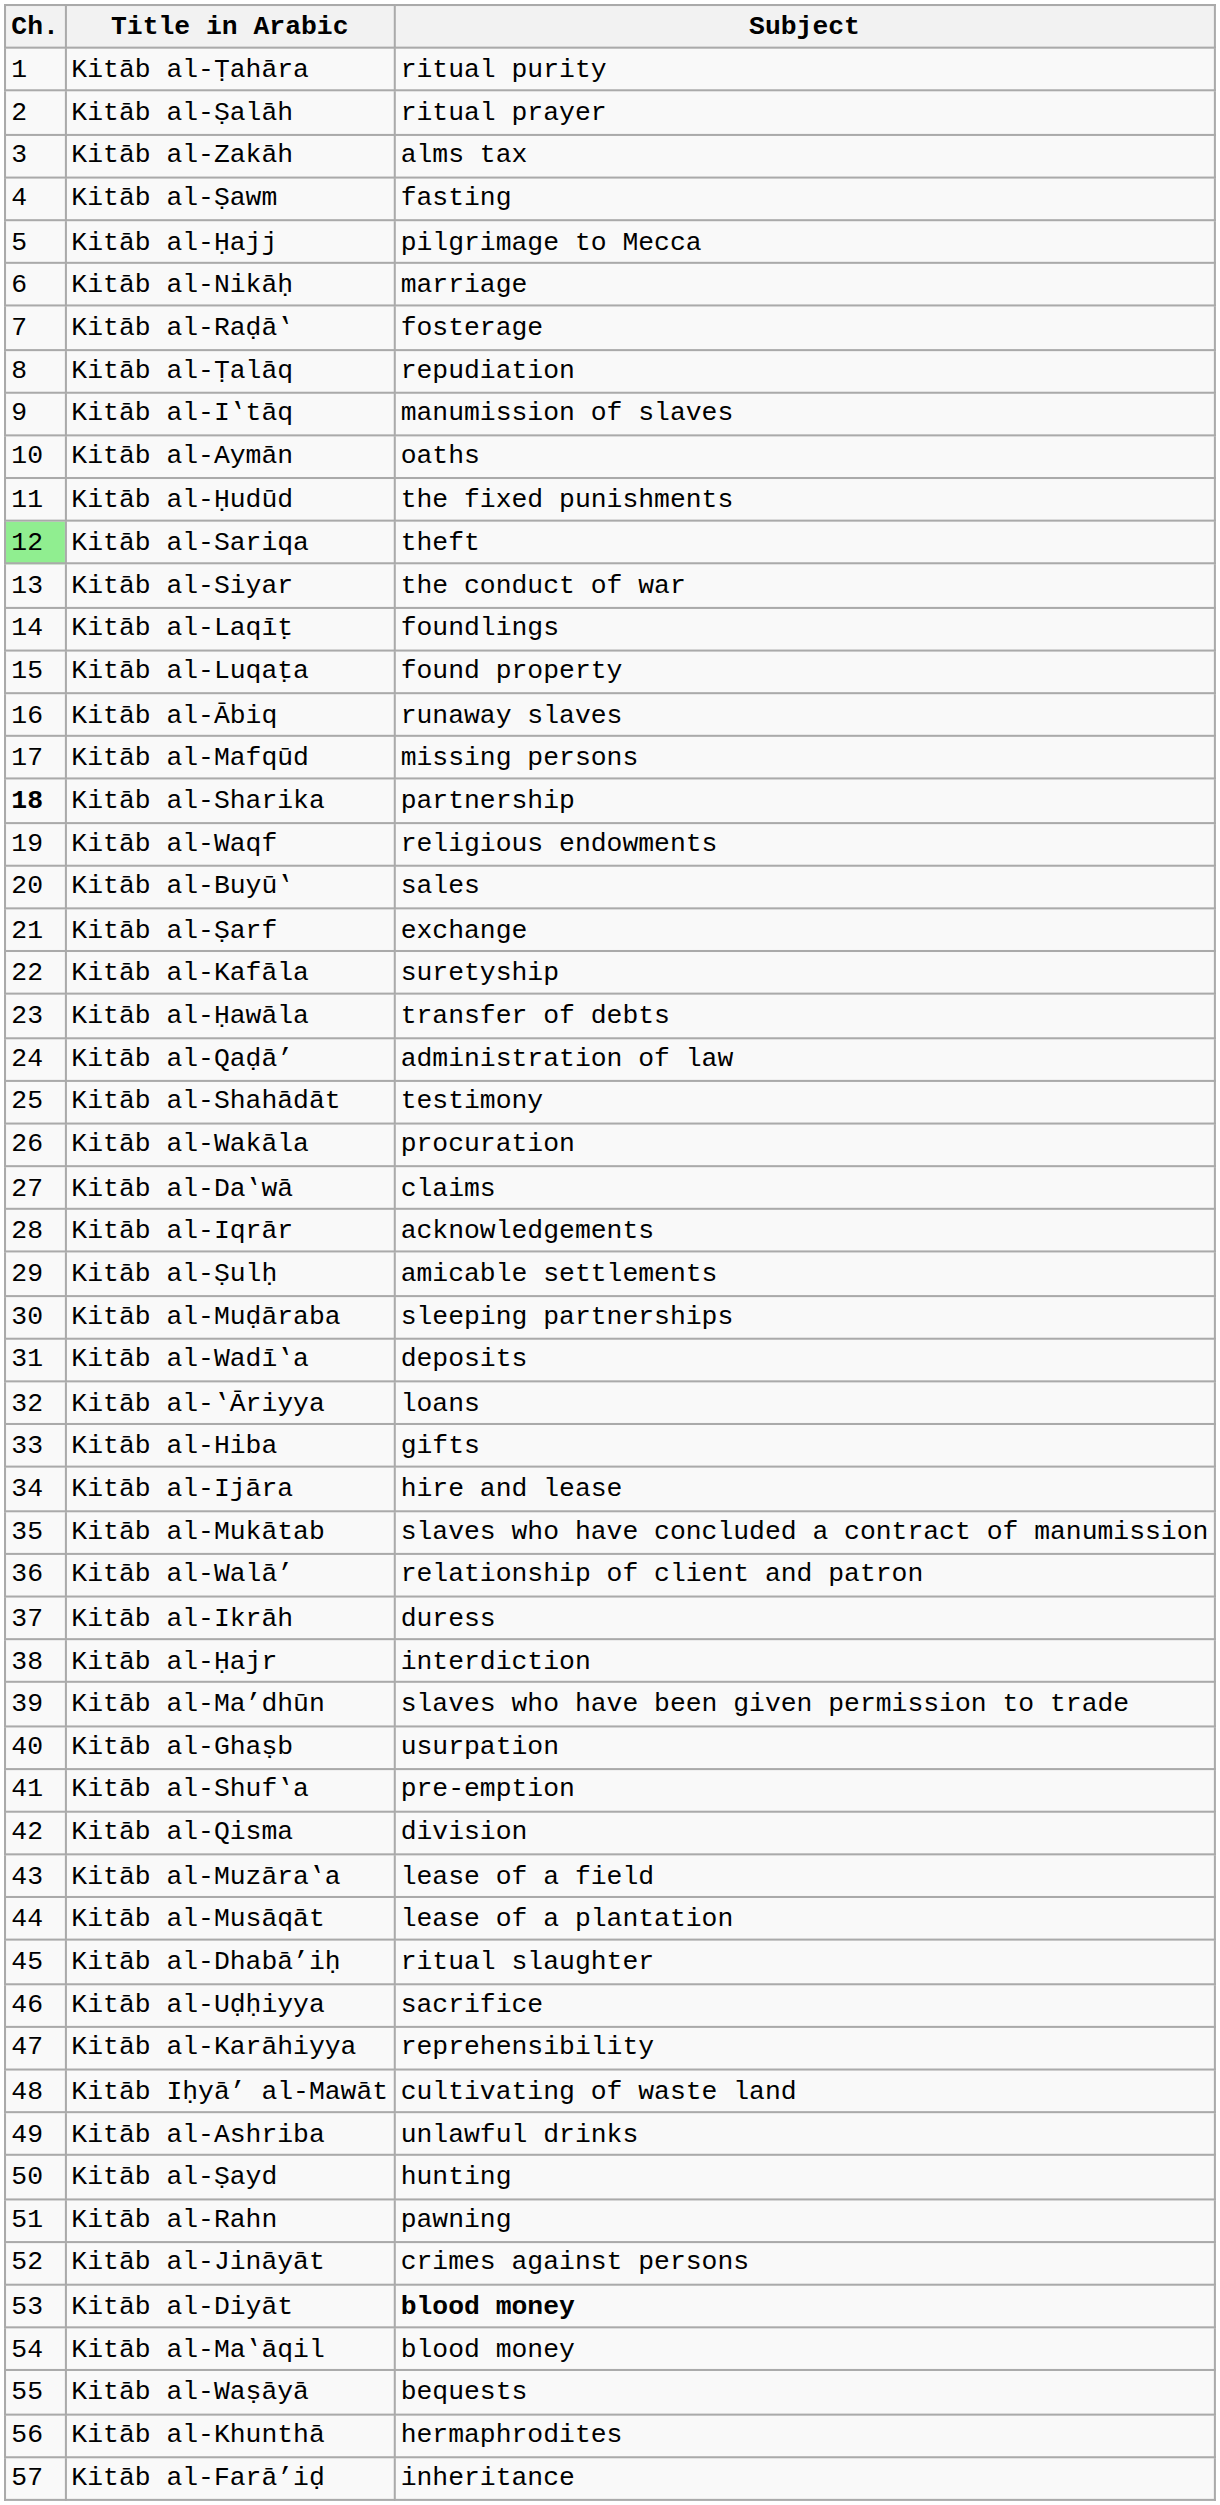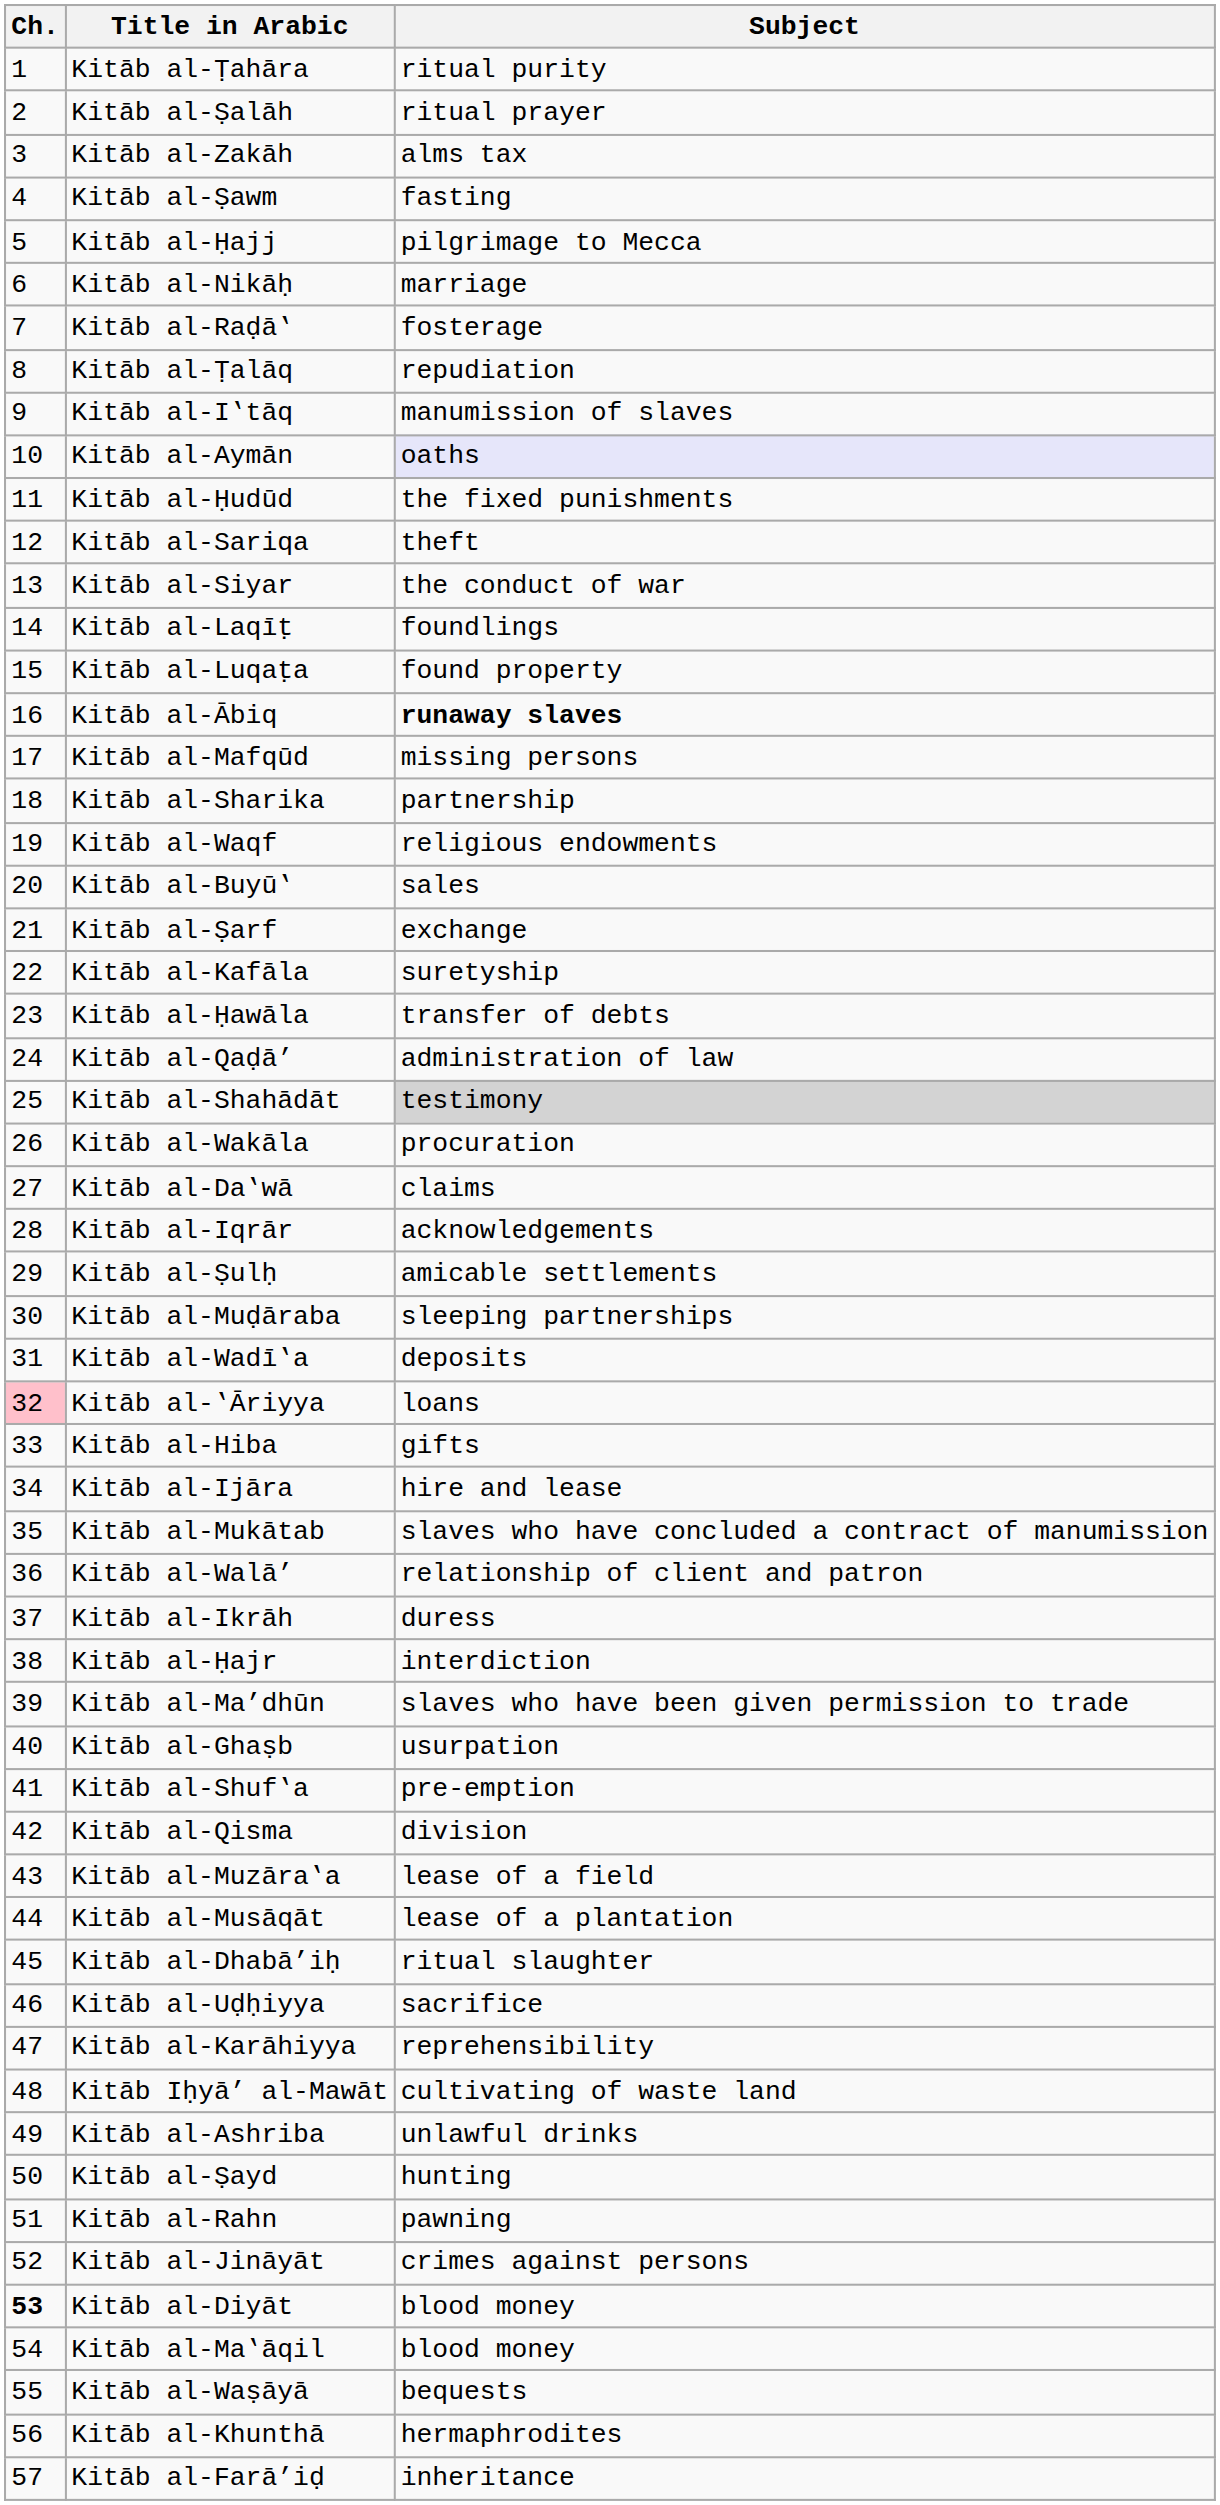Kitāb al-Aymān | Subject: no background -> lavender background
Kitāb al-Sariqa | Ch.: lightgreen background -> no background
Kitāb al-Ābiq | Subject: normal -> bold
Kitāb al-Sharika | Ch.: bold -> normal
Kitāb al-Shahādāt | Subject: no background -> lightgrey background
Kitāb al-‛Āriyya | Ch.: no background -> pink background
Kitāb al-Diyāt | Ch.: normal -> bold
Kitāb al-Diyāt | Subject: bold -> normal
